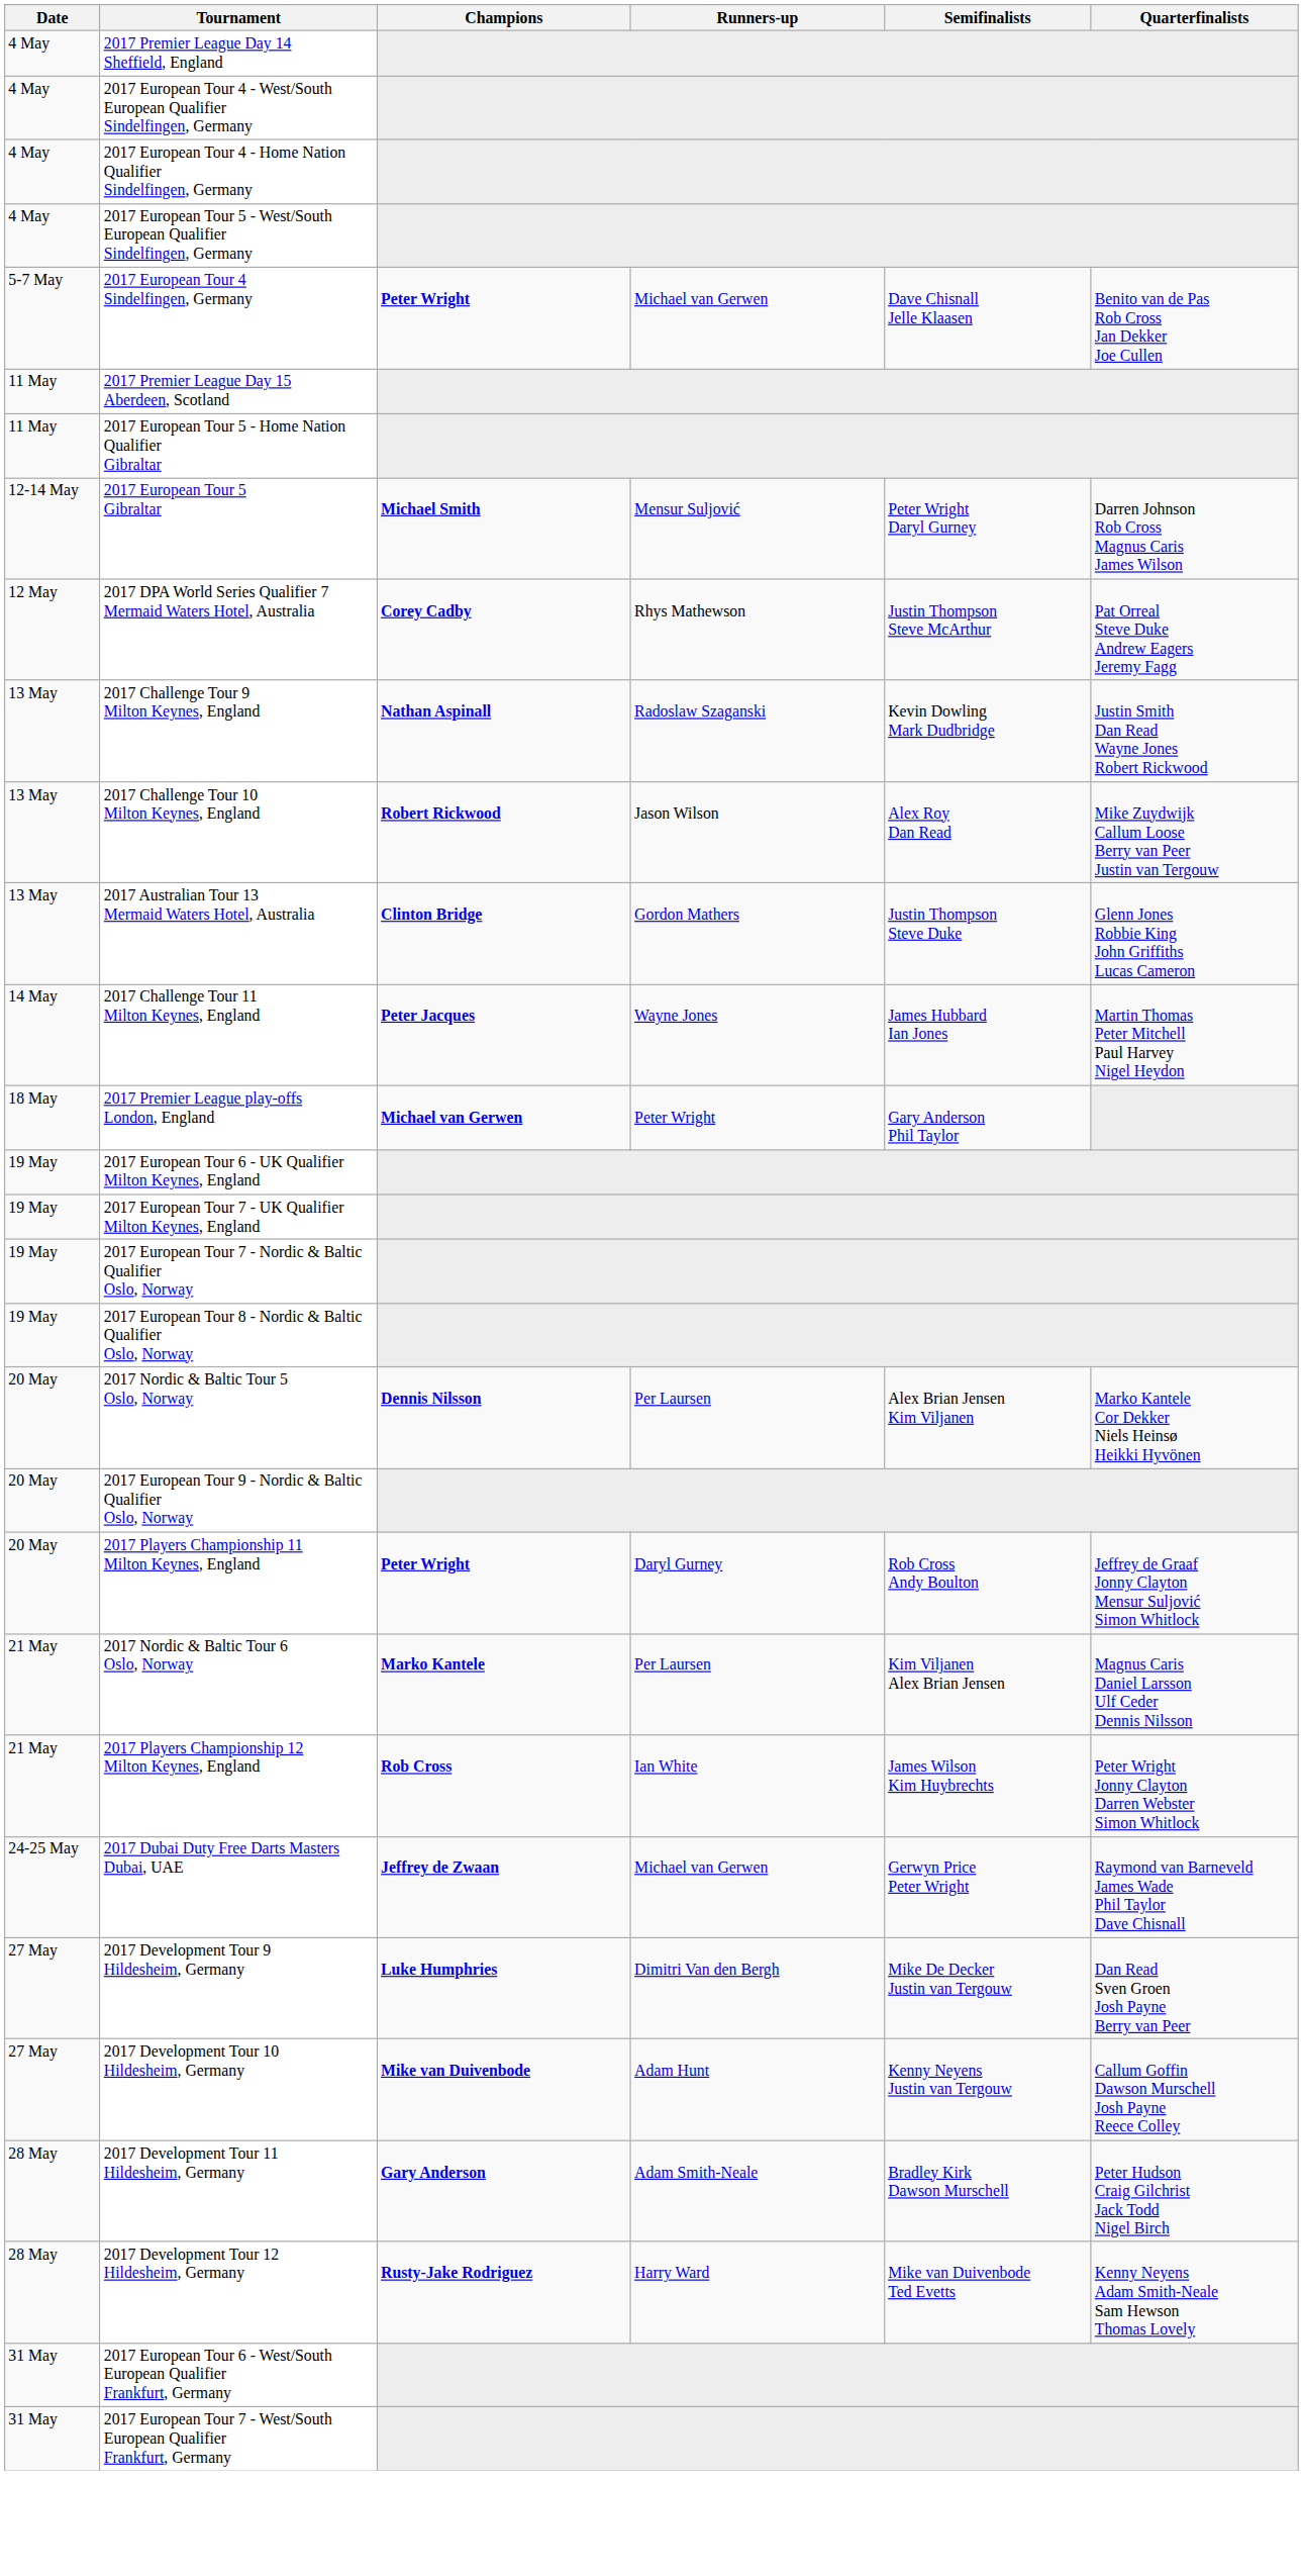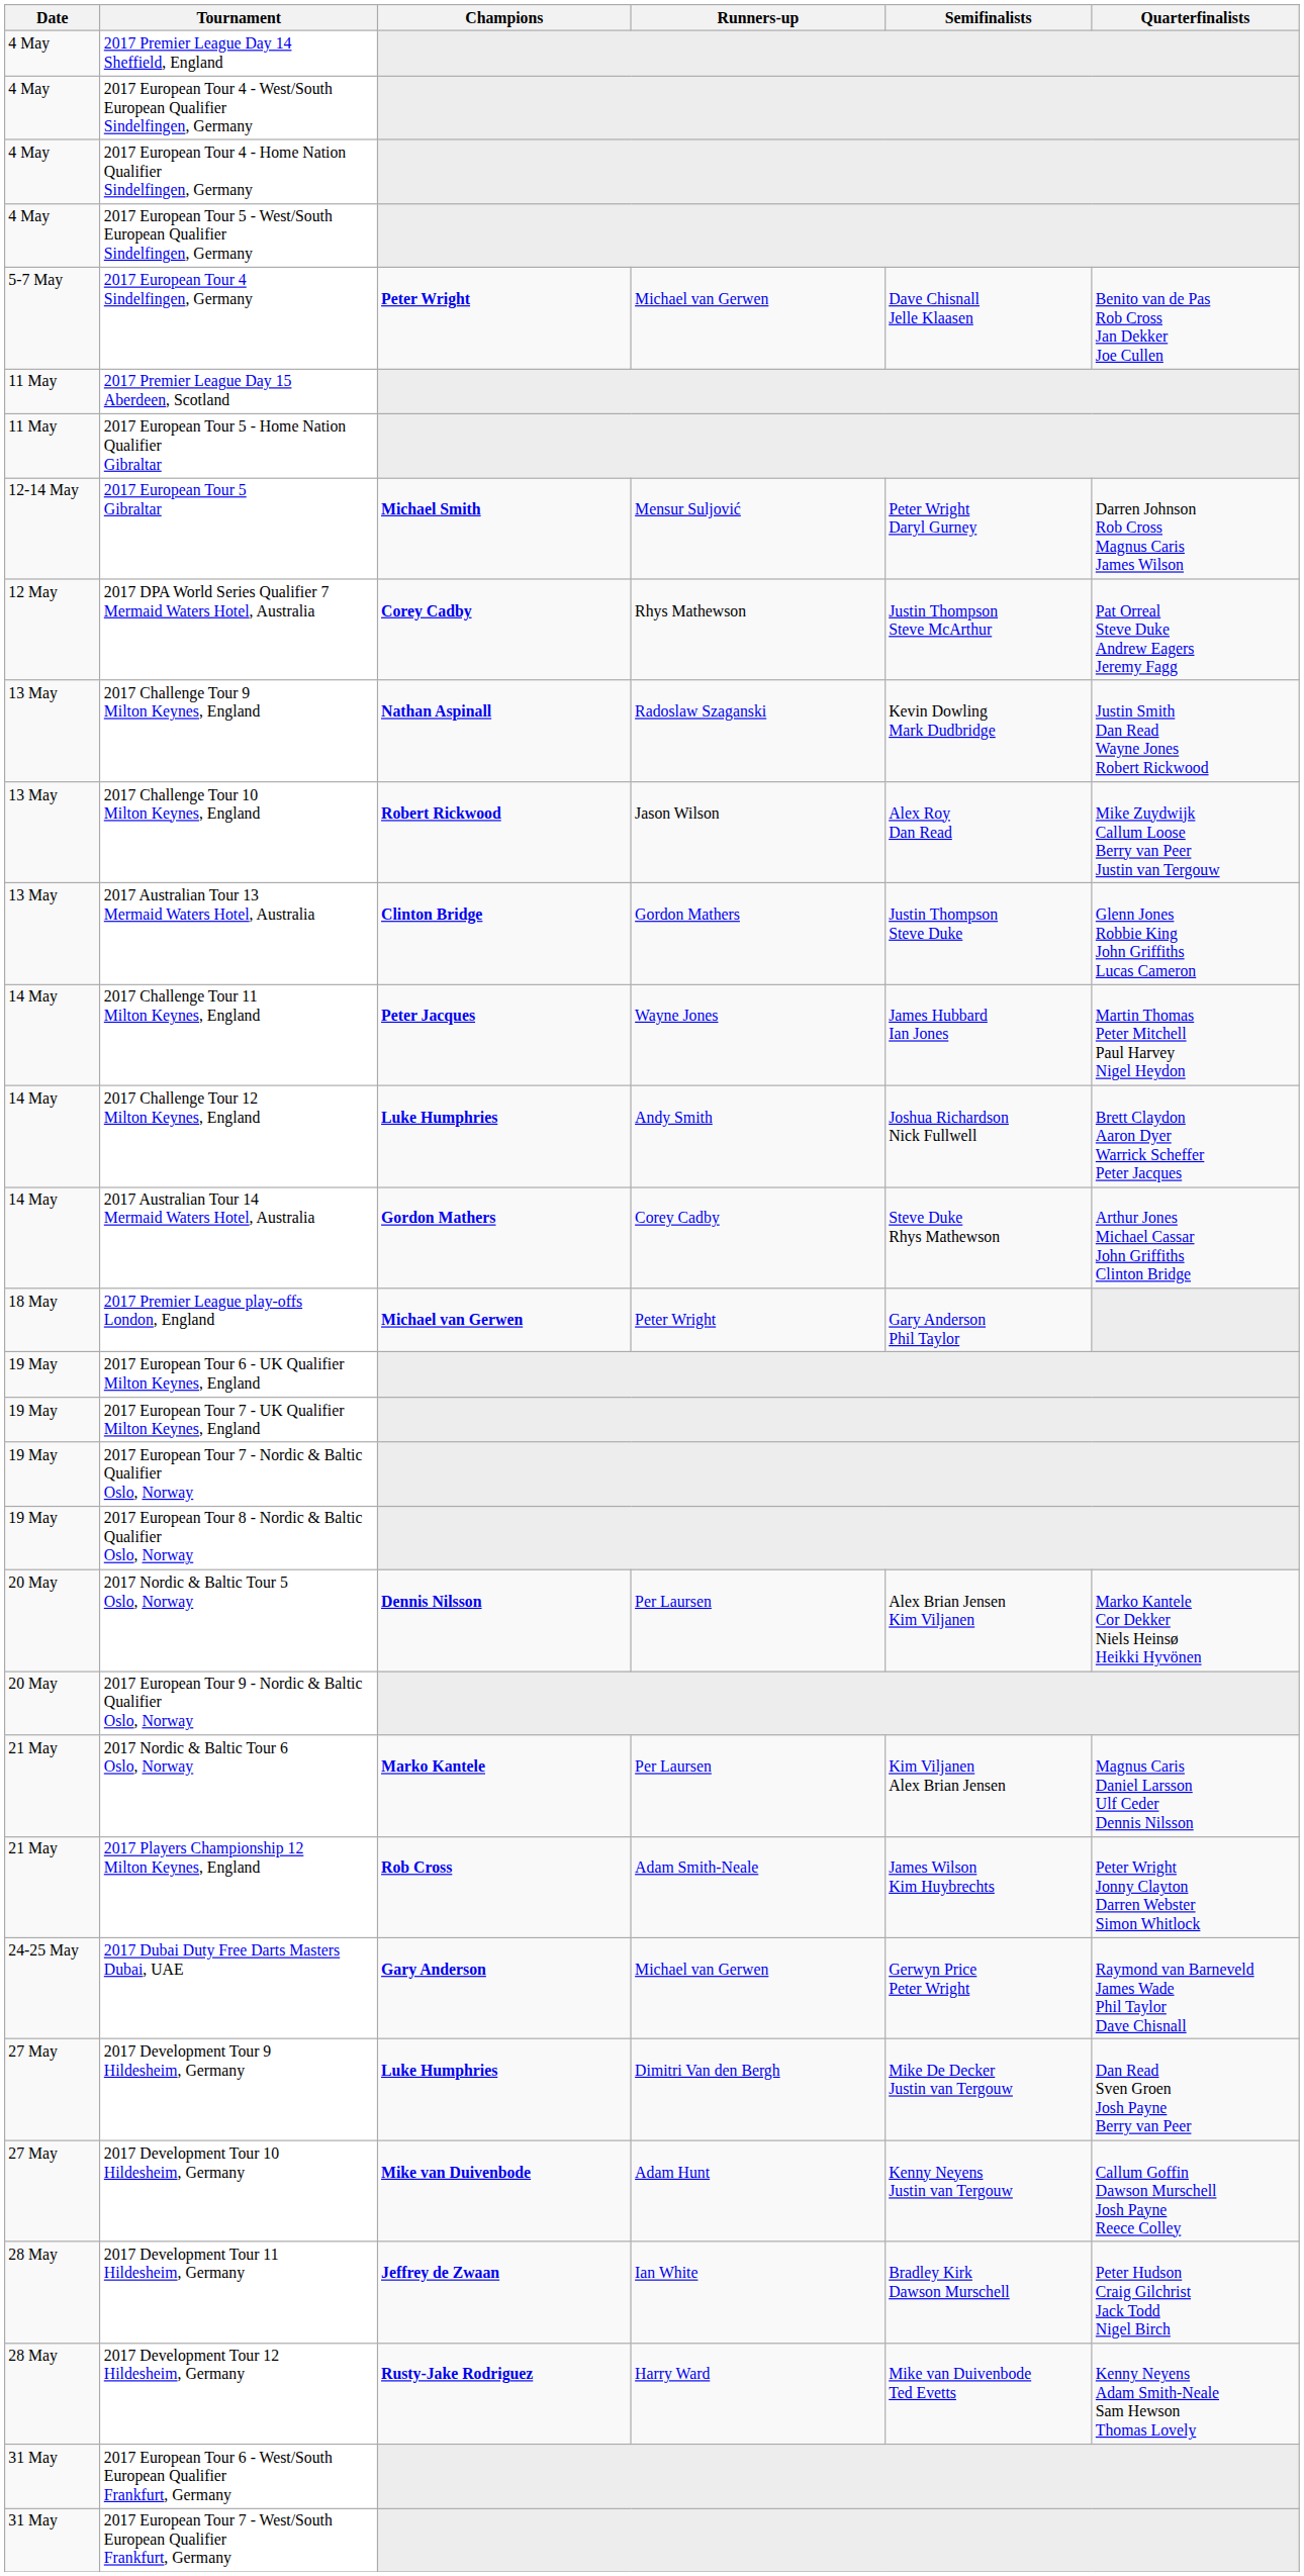+ row: 14 May | 2017 Challenge Tour 12 Milton Keynes, England | Luke Humphries | Andy Smith | Joshua Richardson Nick Fullwell | Brett Claydon Aaron Dyer Warrick Scheffer Peter Jacques
+ row: 14 May | 2017 Australian Tour 14 Mermaid Waters Hotel, Australia | Gordon Mathers | Corey Cadby | Steve Duke Rhys Mathewson | Arthur Jones Michael Cassar John Griffiths Clinton Bridge
- row: 20 May | 2017 Players Championship 11 Milton Keynes, England | Peter Wright | Daryl Gurney | Rob Cross Andy Boulton | Jeffrey de Graaf Jonny Clayton Mensur Suljović Simon Whitlock
2017 Players Championship 12 Milton Keynes, England | Runners-up: Ian White -> Adam Smith-Neale
2017 Dubai Duty Free Darts Masters Dubai, UAE | Champions: Jeffrey de Zwaan -> Gary Anderson
2017 Development Tour 11 Hildesheim, Germany | Champions: Gary Anderson -> Jeffrey de Zwaan
2017 Development Tour 11 Hildesheim, Germany | Runners-up: Adam Smith-Neale -> Ian White
